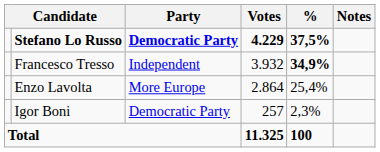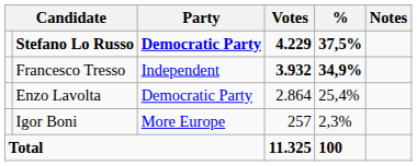Francesco Tresso | Votes: normal -> bold
Enzo Lavolta | Party: More Europe -> Democratic Party
Igor Boni | Party: Democratic Party -> More Europe
